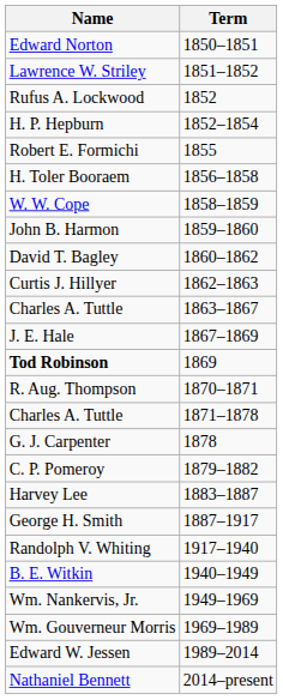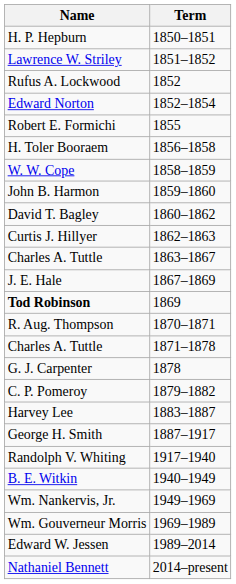row 2 | Name: Edward Norton -> H. P. Hepburn
row 5 | Name: H. P. Hepburn -> Edward Norton
